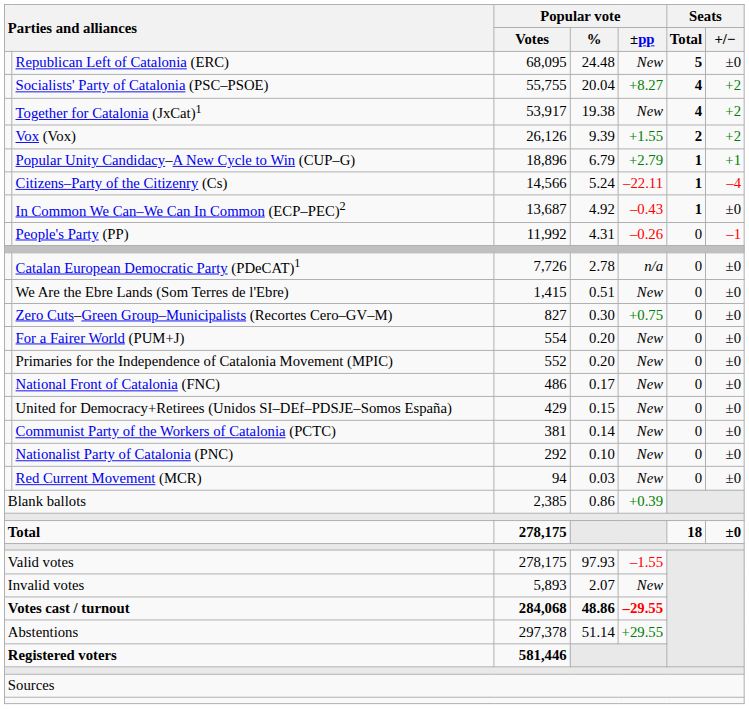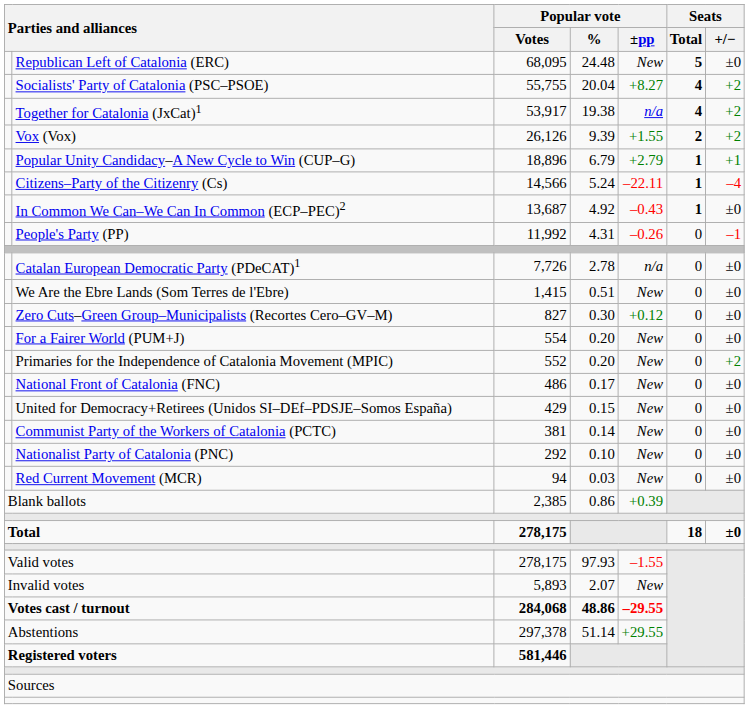Together for Catalonia (JxCat)1 | Popular vote / ±pp: New -> n/a
Zero Cuts–Green Group–Municipalists (Recortes Cero–GV–M) | Popular vote / ±pp: +0.75 -> +0.12
Primaries for the Independence of Catalonia Movement (MPIC) | Seats / +/−: ±0 -> +2
